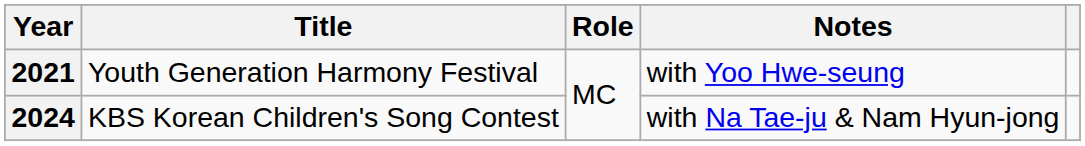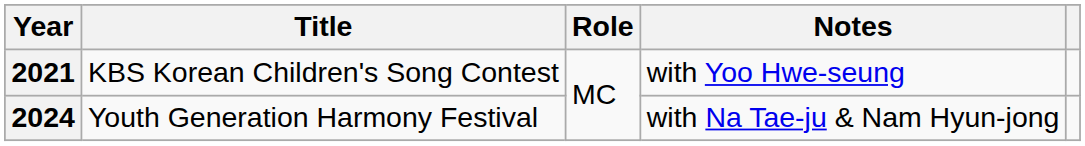2021 | Title: Youth Generation Harmony Festival -> KBS Korean Children's Song Contest
2024 | Title: KBS Korean Children's Song Contest -> Youth Generation Harmony Festival
